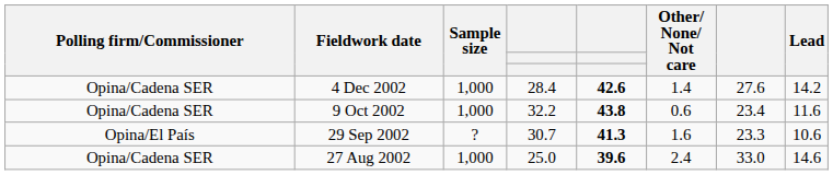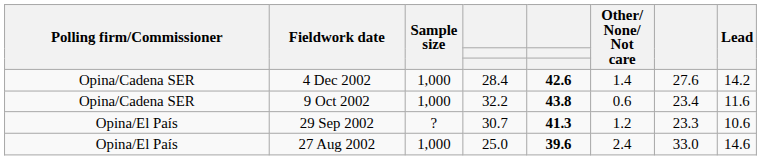29 Sep 2002 | Other/ None/ Not care: 1.6 -> 1.2
27 Aug 2002 | Polling firm/Commissioner: Opina/Cadena SER -> Opina/El País
